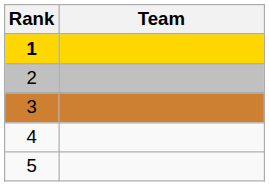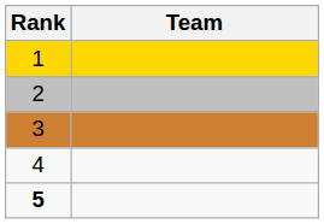1 | Rank: bold -> normal
5 | Rank: normal -> bold
